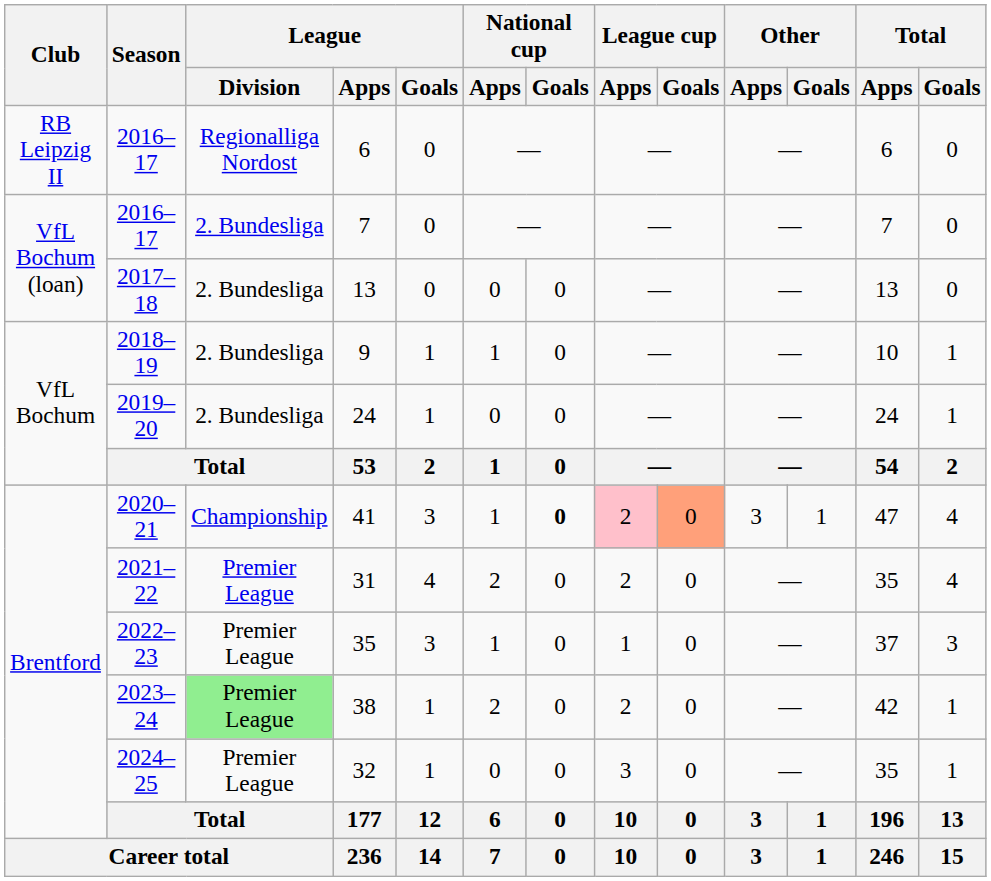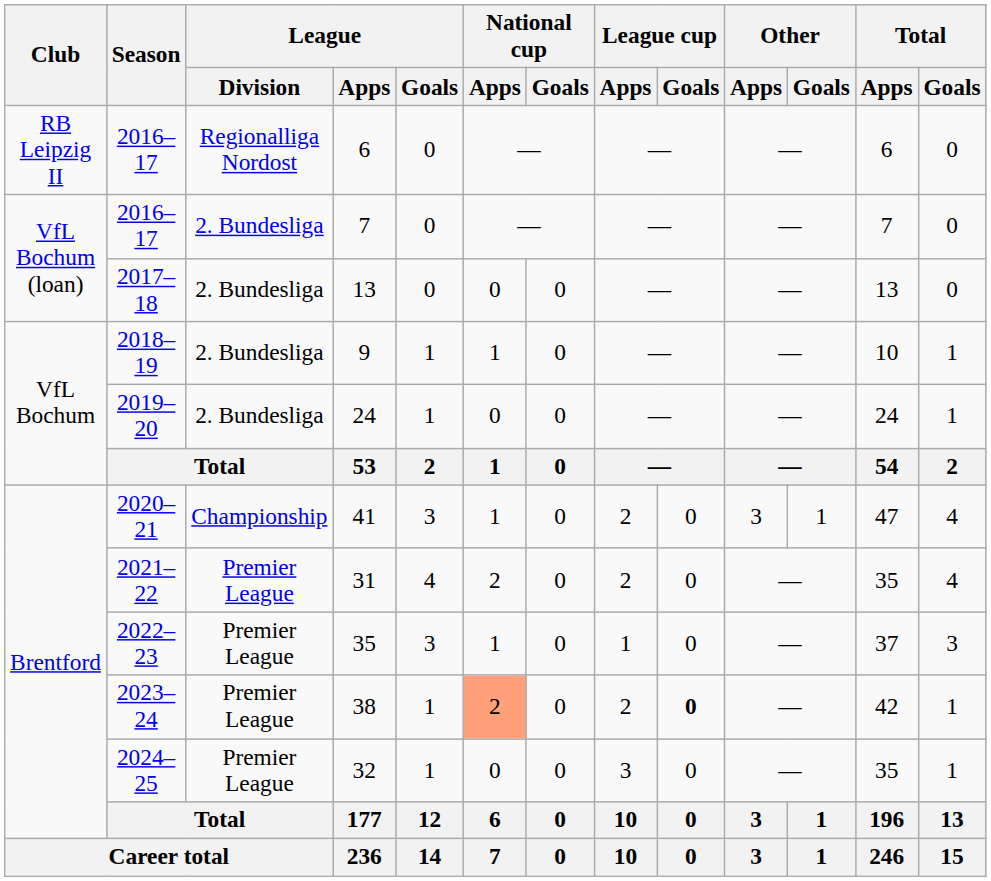41 | National cup / Goals: bold -> normal
41 | League cup / Apps: pink background -> no background
41 | League cup / Goals: lightsalmon background -> no background
38 | League / Division: lightgreen background -> no background
38 | National cup / Apps: no background -> lightsalmon background
38 | League cup / Goals: normal -> bold
